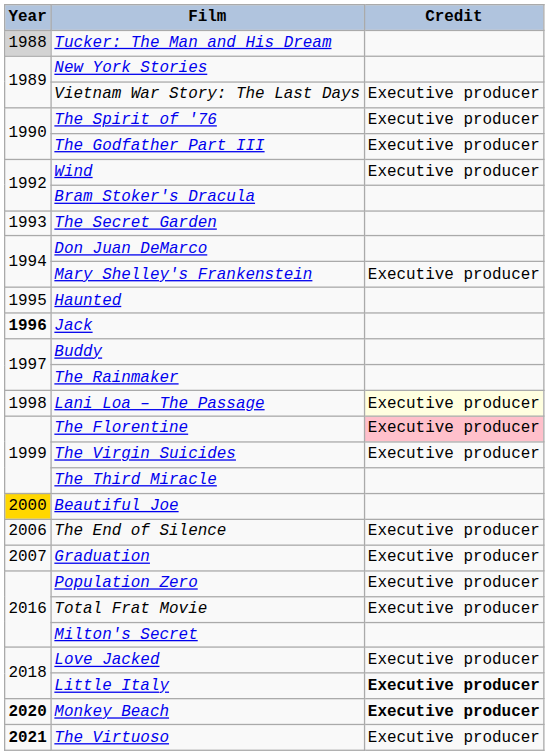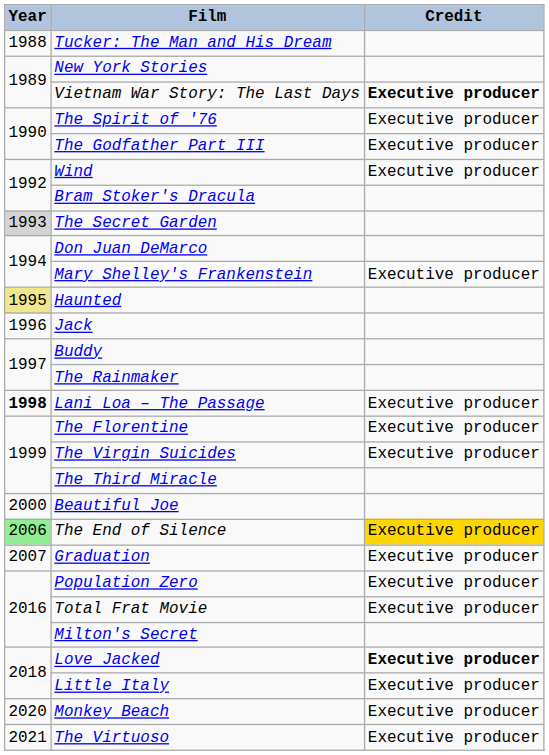Tucker: The Man and His Dream | Year: lightgrey background -> no background
Vietnam War Story: The Last Days | Credit: normal -> bold
The Secret Garden | Year: no background -> lightgrey background
Haunted | Year: no background -> khaki background
Jack | Year: bold -> normal
Lani Loa – The Passage | Year: normal -> bold
Lani Loa – The Passage | Credit: lightyellow background -> no background
The Florentine | Credit: pink background -> no background
Beautiful Joe | Year: gold background -> no background
The End of Silence | Year: no background -> lightgreen background
The End of Silence | Credit: no background -> gold background
Love Jacked | Credit: normal -> bold
Little Italy | Credit: bold -> normal
Monkey Beach | Year: bold -> normal
Monkey Beach | Credit: bold -> normal
The Virtuoso | Year: bold -> normal
